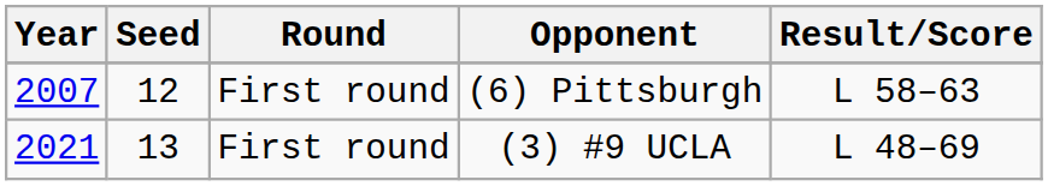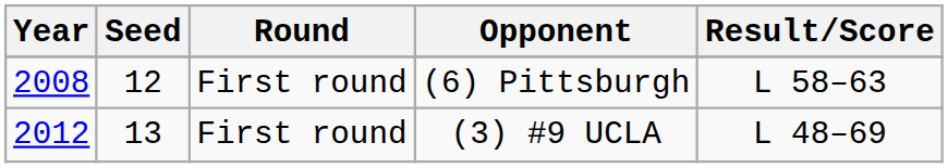(6) Pittsburgh | Year: 2007 -> 2008
(3) #9 UCLA | Year: 2021 -> 2012
